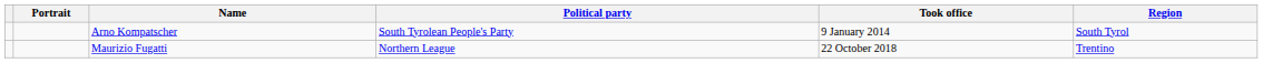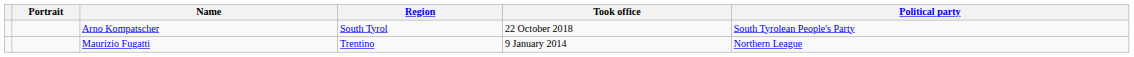columns swapped: Region <-> Political party
Arno Kompatscher | Took office: 9 January 2014 -> 22 October 2018
Maurizio Fugatti | Took office: 22 October 2018 -> 9 January 2014
